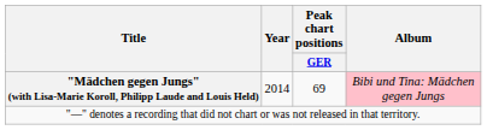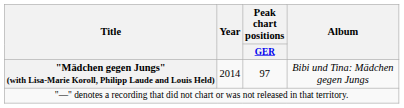row 3 | Peak chart positions / GER: 69 -> 97
row 3 | Album: pink background -> no background
